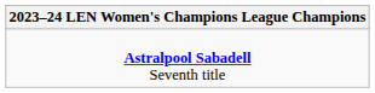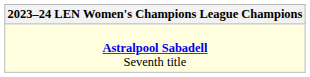row 2 | column 1: no background -> lightyellow background
